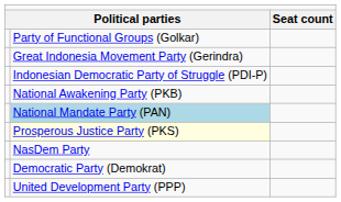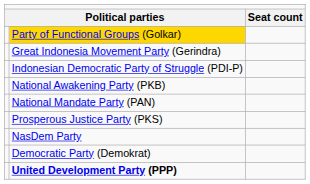Party of Functional Groups (Golkar) | column 2: no background -> gold background
National Mandate Party (PAN) | column 2: lightblue background -> no background
Prosperous Justice Party (PKS) | column 2: lightyellow background -> no background
United Development Party (PPP) | column 2: normal -> bold
